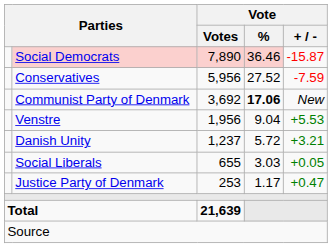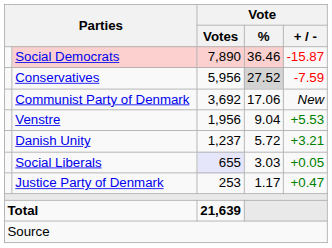Conservatives | Vote / %: no background -> lightgrey background
Communist Party of Denmark | Vote / %: bold -> normal
Social Liberals | Vote / Votes: no background -> lavender background
